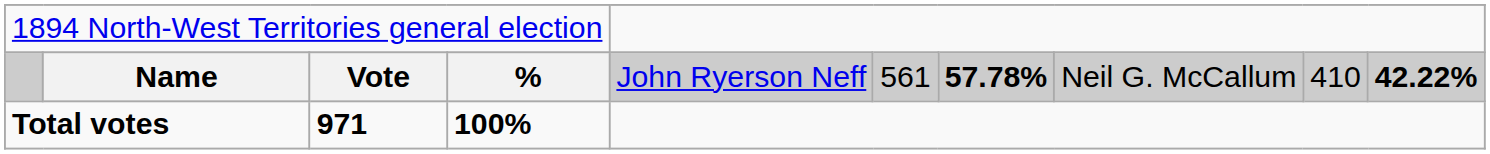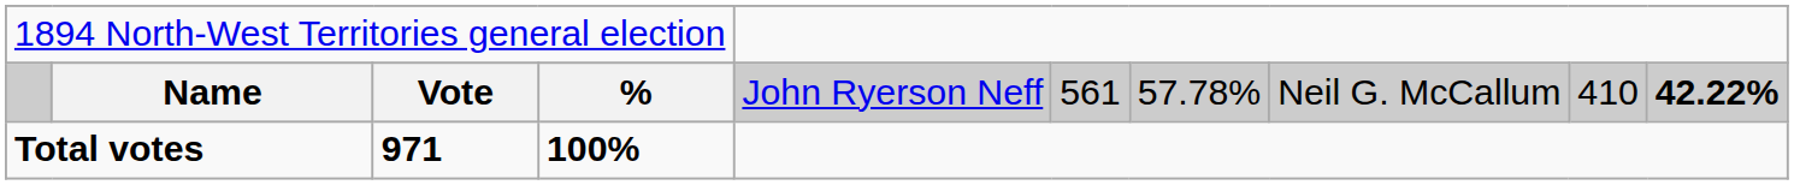row 2 | column 7: bold -> normal
